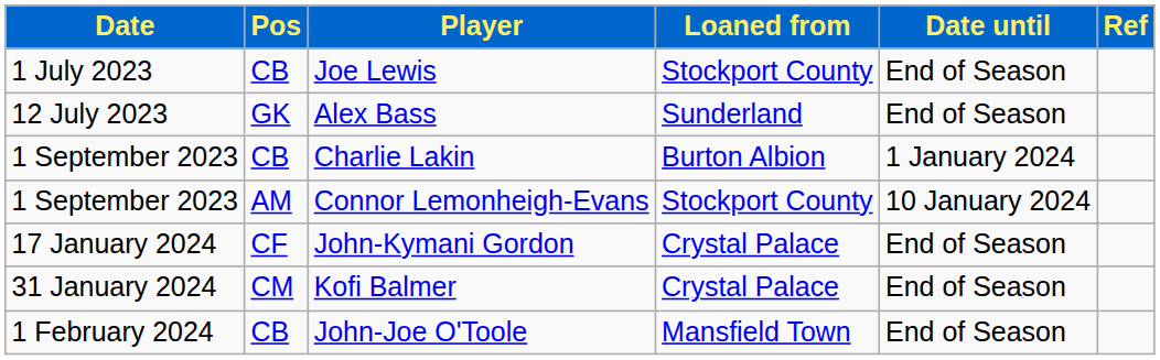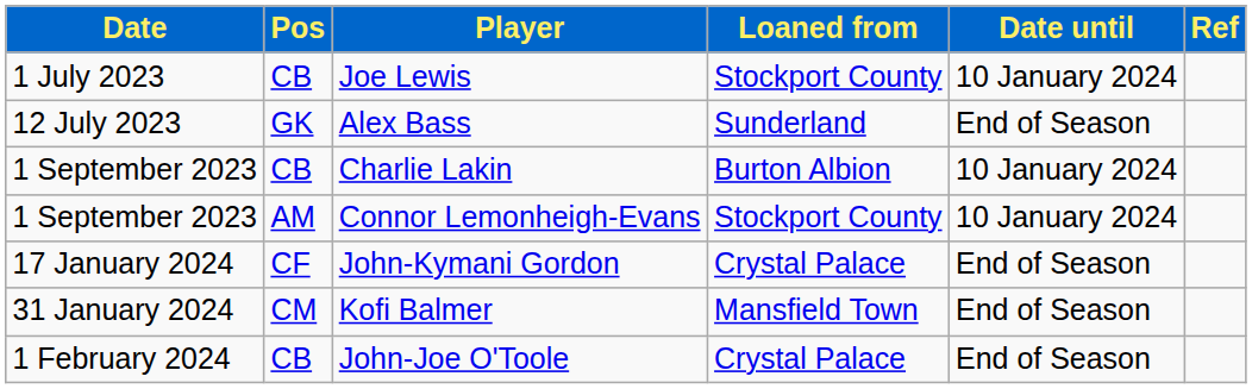Joe Lewis | Date until: End of Season -> 10 January 2024
Charlie Lakin | Date until: 1 January 2024 -> 10 January 2024
Kofi Balmer | Loaned from: Crystal Palace -> Mansfield Town
John-Joe O'Toole | Loaned from: Mansfield Town -> Crystal Palace
